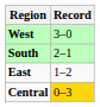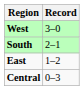Central | Record: gold background -> no background
